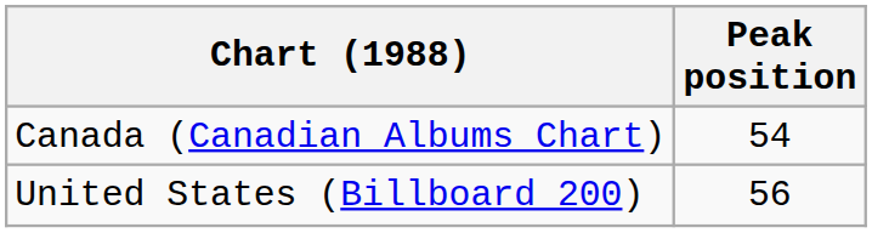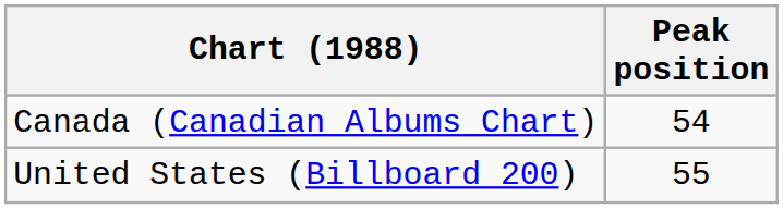United States (Billboard 200) | Peak position: 56 -> 55
